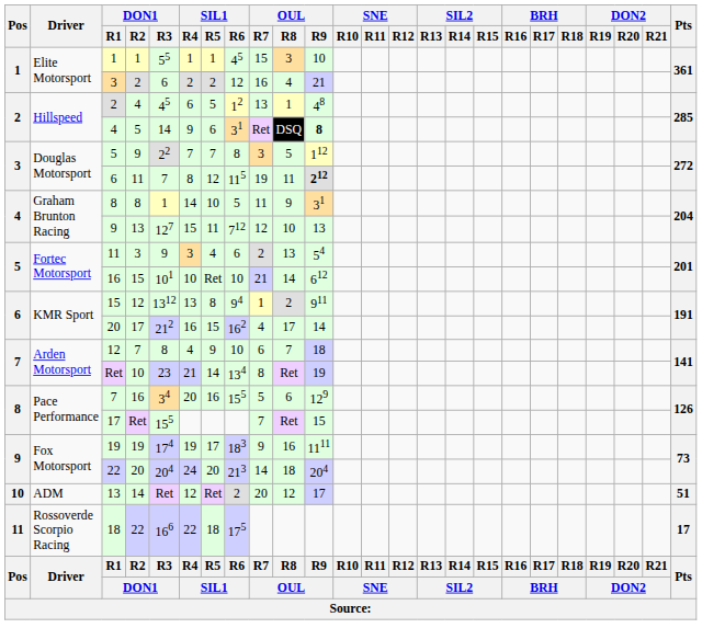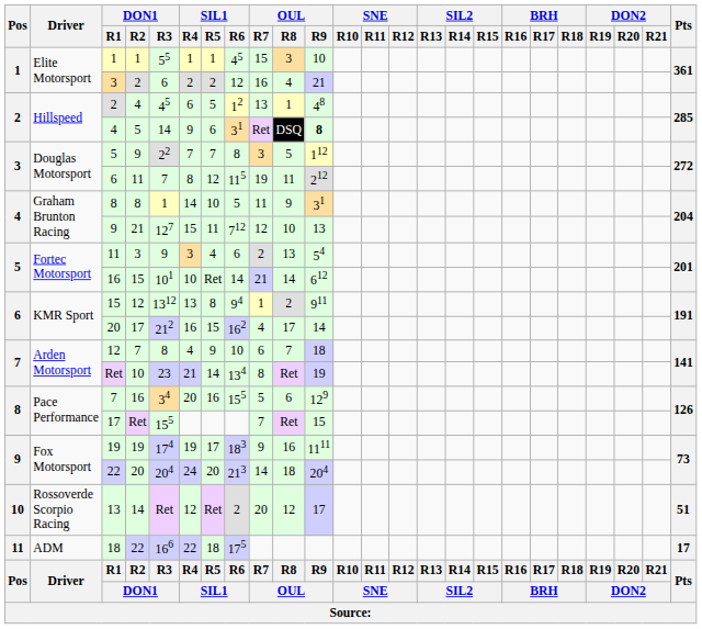row 8 | OUL / R9: bold -> normal
row 10 | DON1 / R2: 13 -> 21
row 12 | SIL1 / R6: 10 -> 14
row 21 | Driver: ADM -> Rossoverde Scorpio Racing
row 22 | Driver: Rossoverde Scorpio Racing -> ADM
